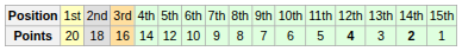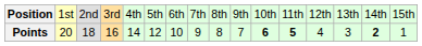Points | column 11: normal -> bold
Points | column 12: normal -> bold
Points | column 13: bold -> normal
